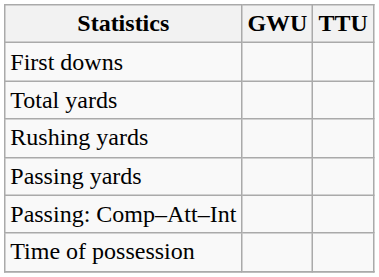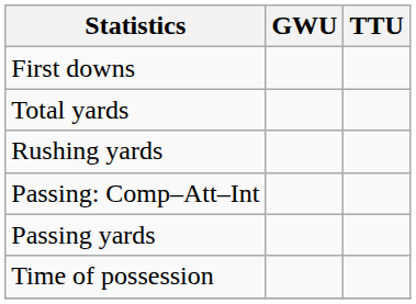rows swapped: Passing yards <-> Passing: Comp–Att–Int
